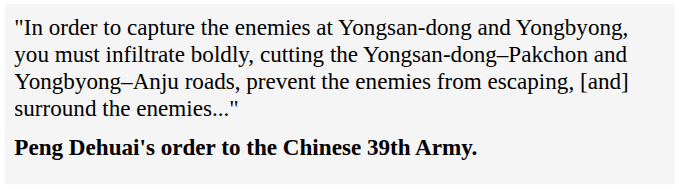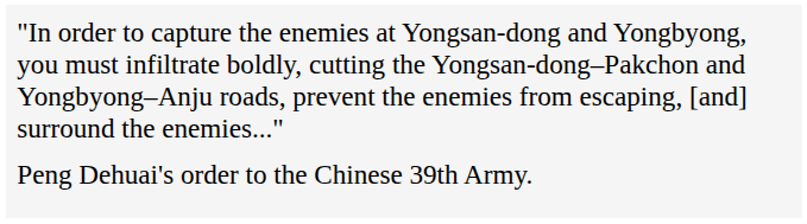row 2 | column 1: bold -> normal
